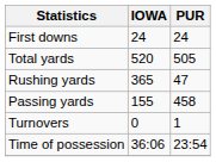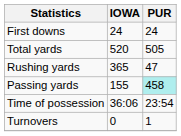Passing yards | PUR: no background -> paleturquoise background
rows swapped: Turnovers <-> Time of possession
